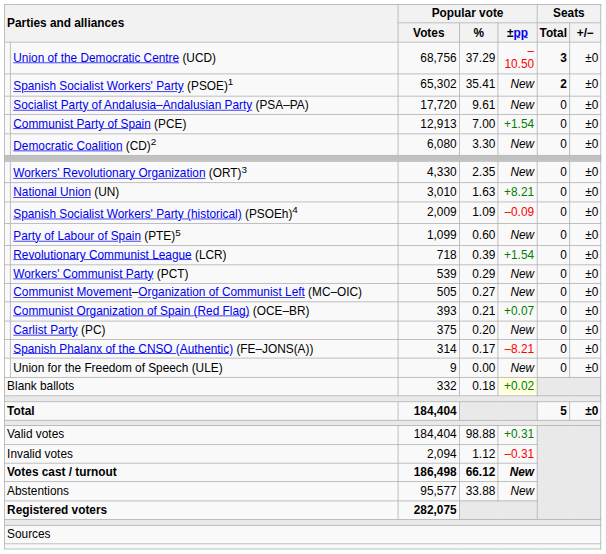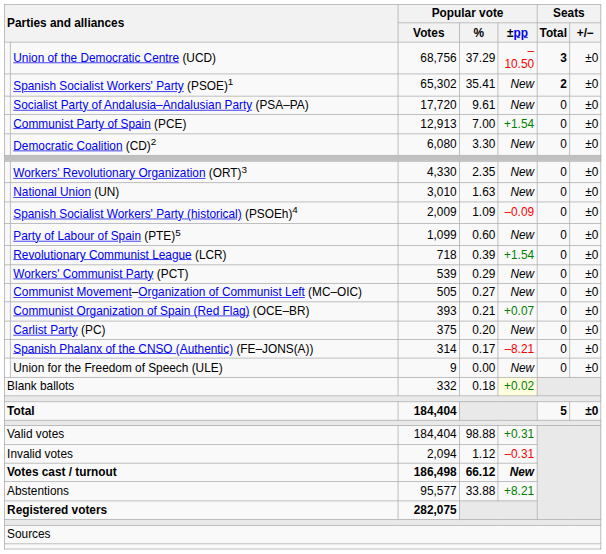National Union (UN) | Popular vote / ±pp: +8.21 -> New
Abstentions | Popular vote / ±pp: New -> +8.21
